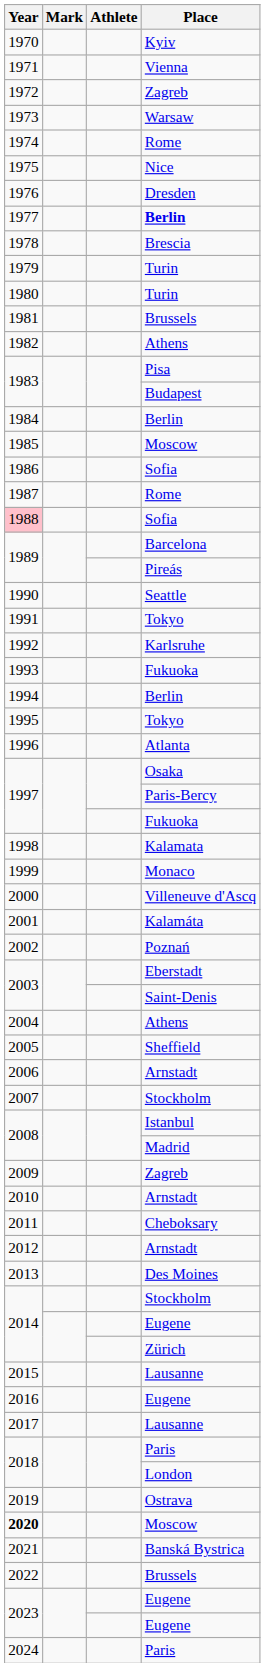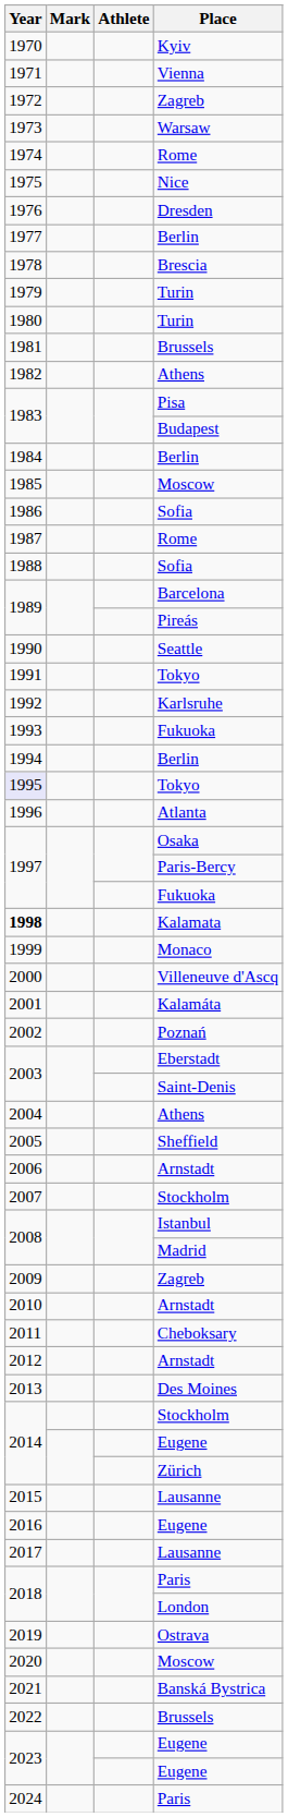1977 | Place: bold -> normal
1988 | Year: pink background -> no background
1995 | Year: no background -> lavender background
1998 | Year: normal -> bold
2020 | Year: bold -> normal
